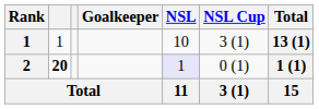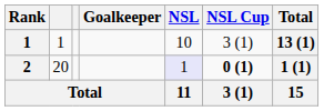2 | column 2: bold -> normal
2 | NSL Cup: normal -> bold
